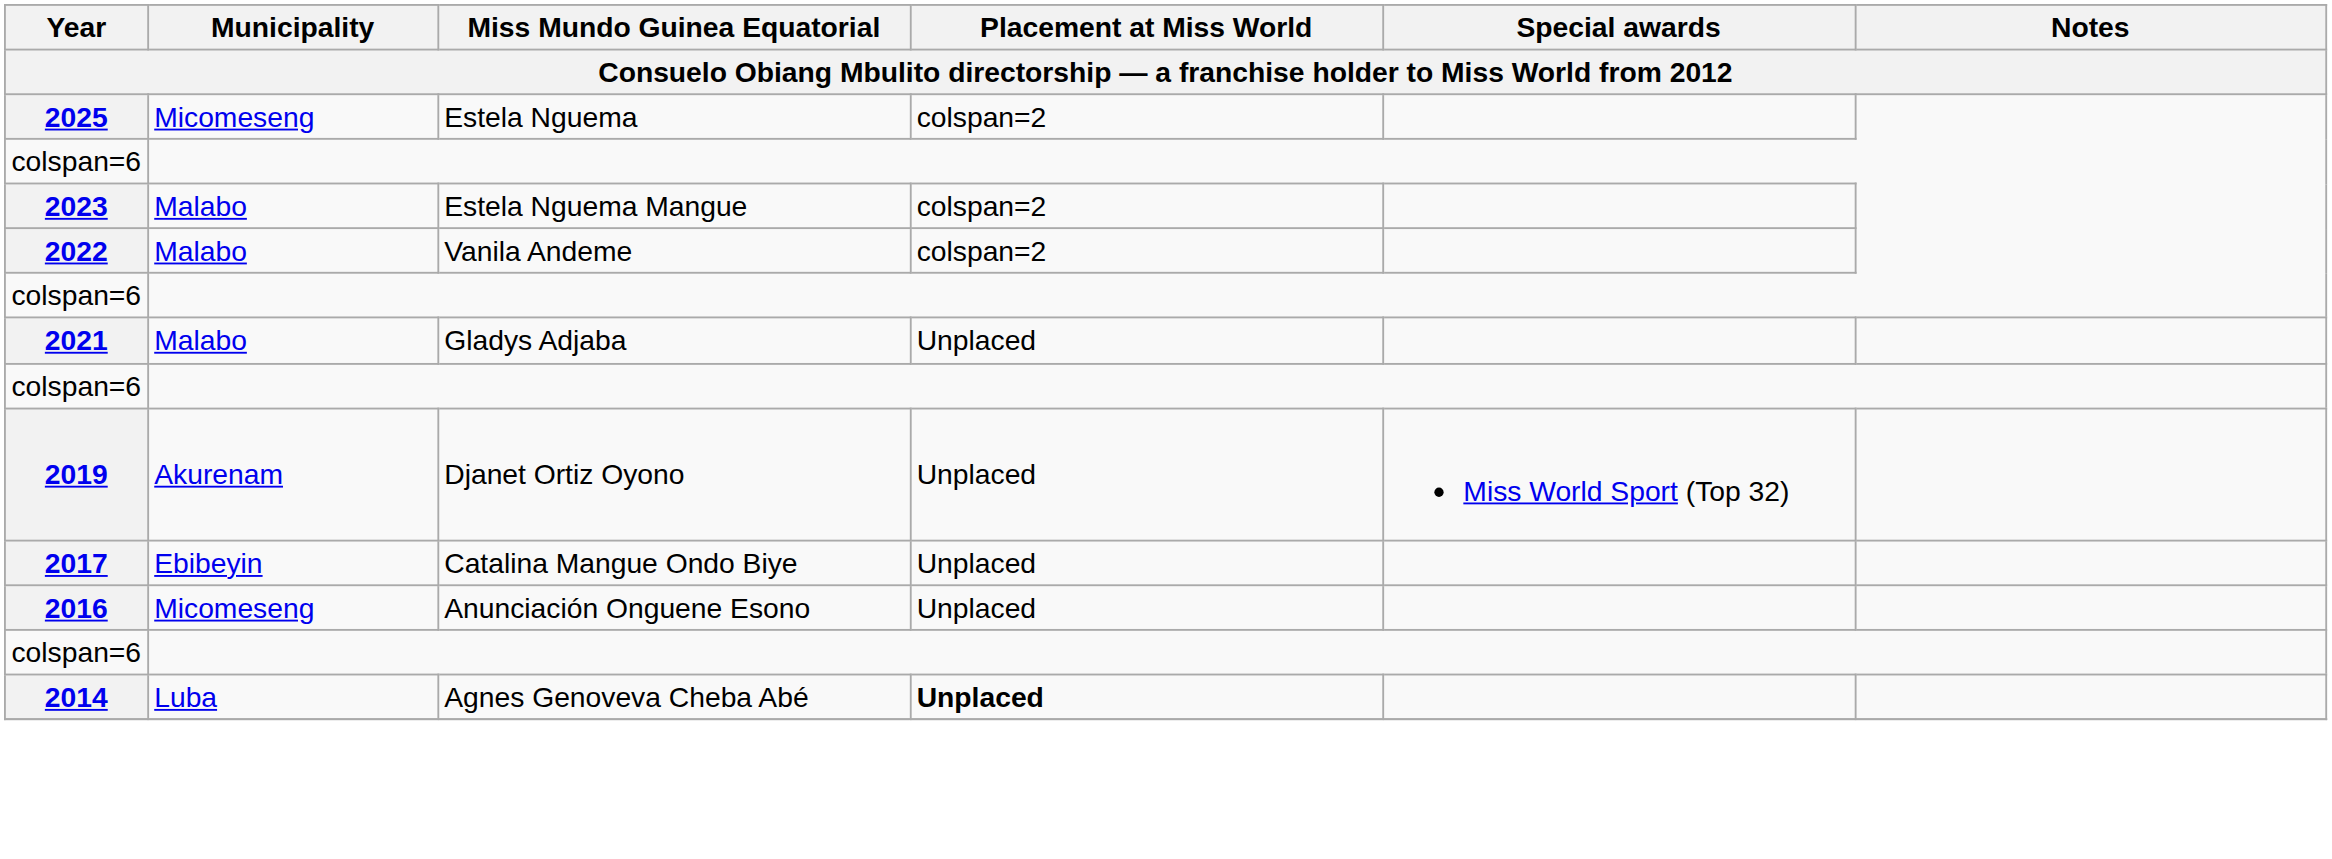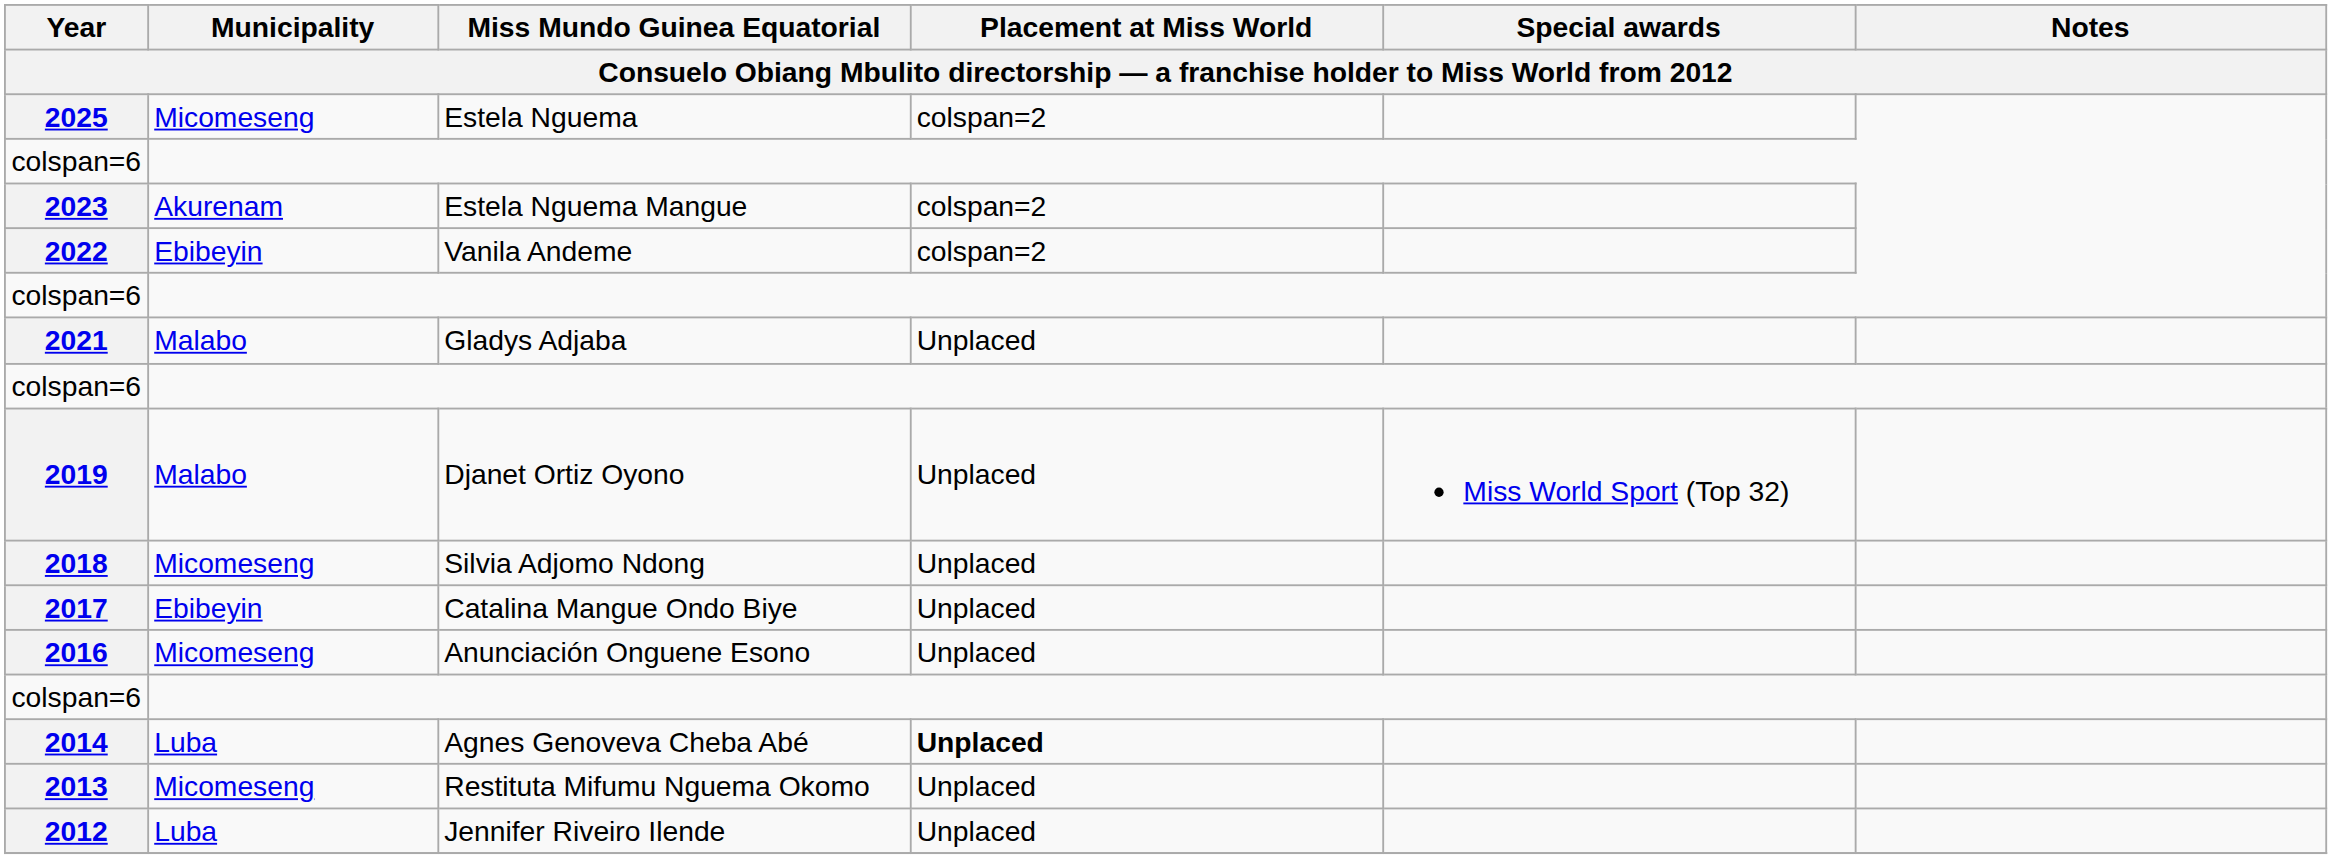2023 | Municipality: Malabo -> Akurenam
2022 | Municipality: Malabo -> Ebibeyin
2019 | Municipality: Akurenam -> Malabo
+ row: 2018 | Micomeseng | Silvia Adjomo Ndong | Unplaced
+ row: 2013 | Micomeseng | Restituta Mifumu Nguema Okomo | Unplaced
+ row: 2012 | Luba | Jennifer Riveiro Ilende | Unplaced
